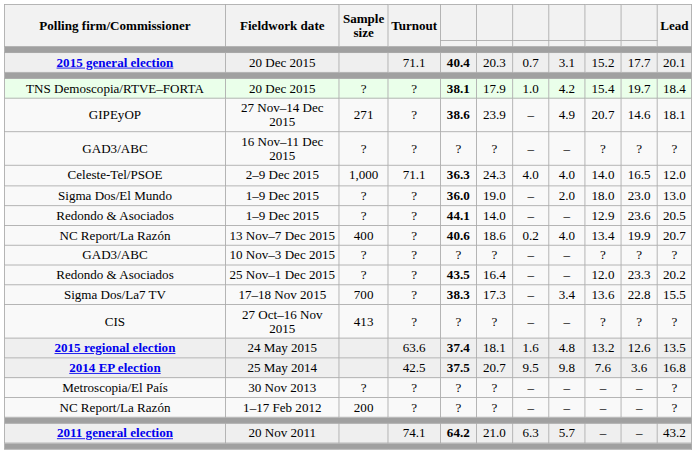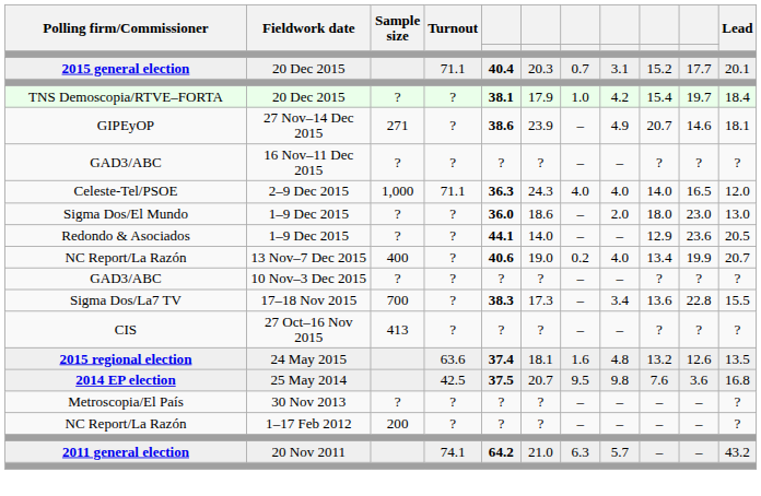Sigma Dos/El Mundo / 1–9 Dec 2015 | column 6: 19.0 -> 18.6
13 Nov–7 Dec 2015 | column 6: 18.6 -> 19.0
- row: Redondo & Asociados | 25 Nov–1 Dec 2015 | ? | ? | 43.5 | 16.4 | – | – | 12.0 | 23.3 | 20.2
